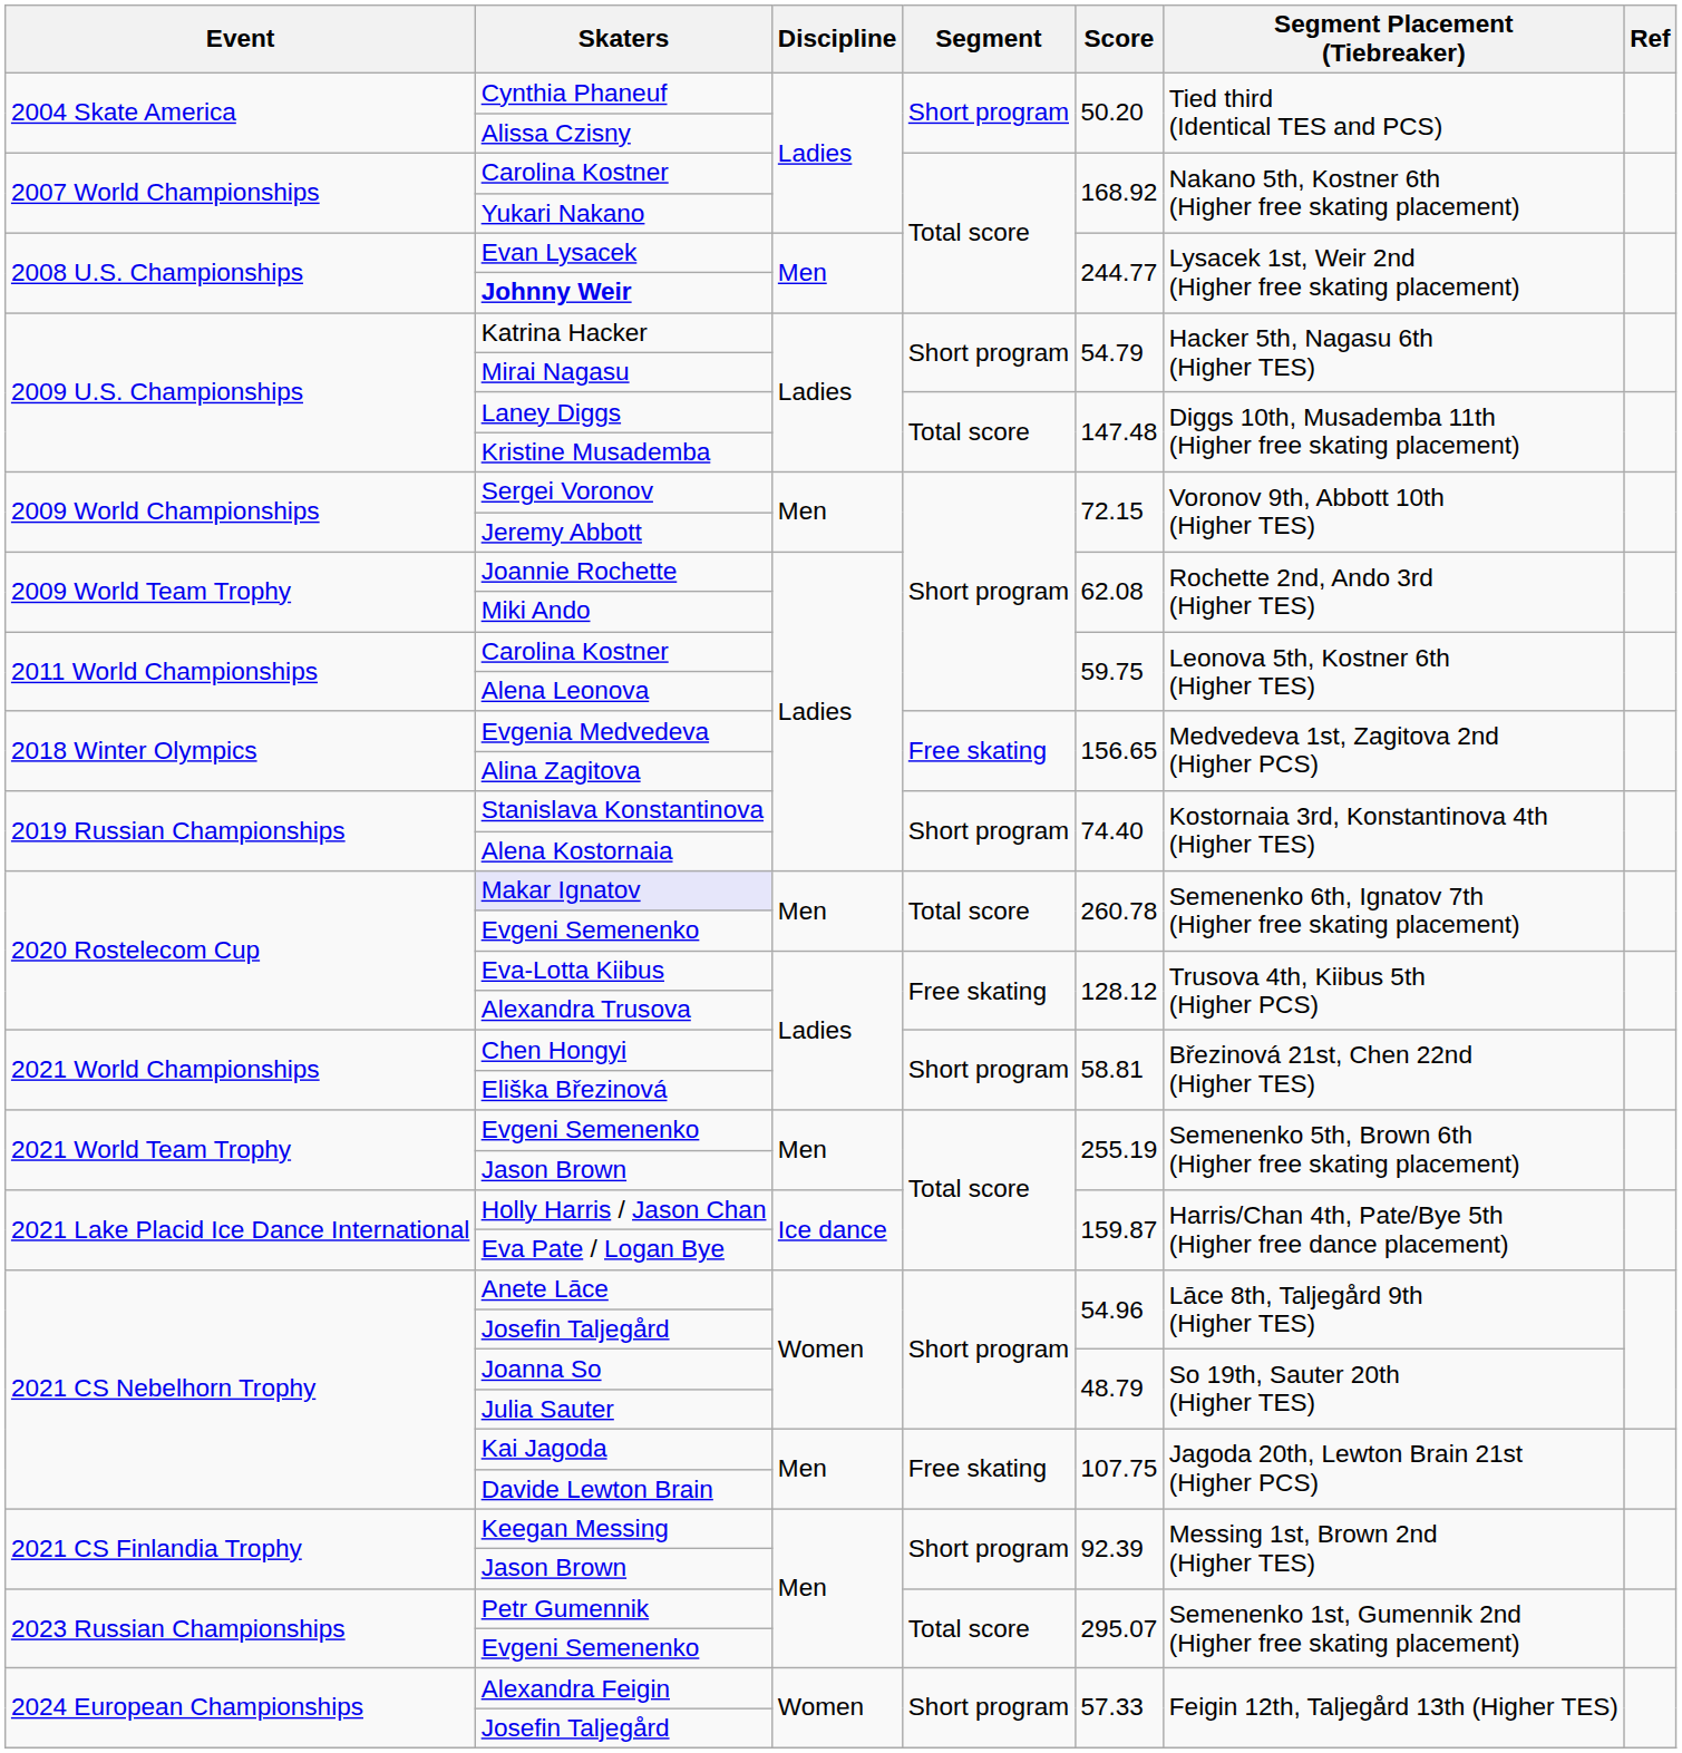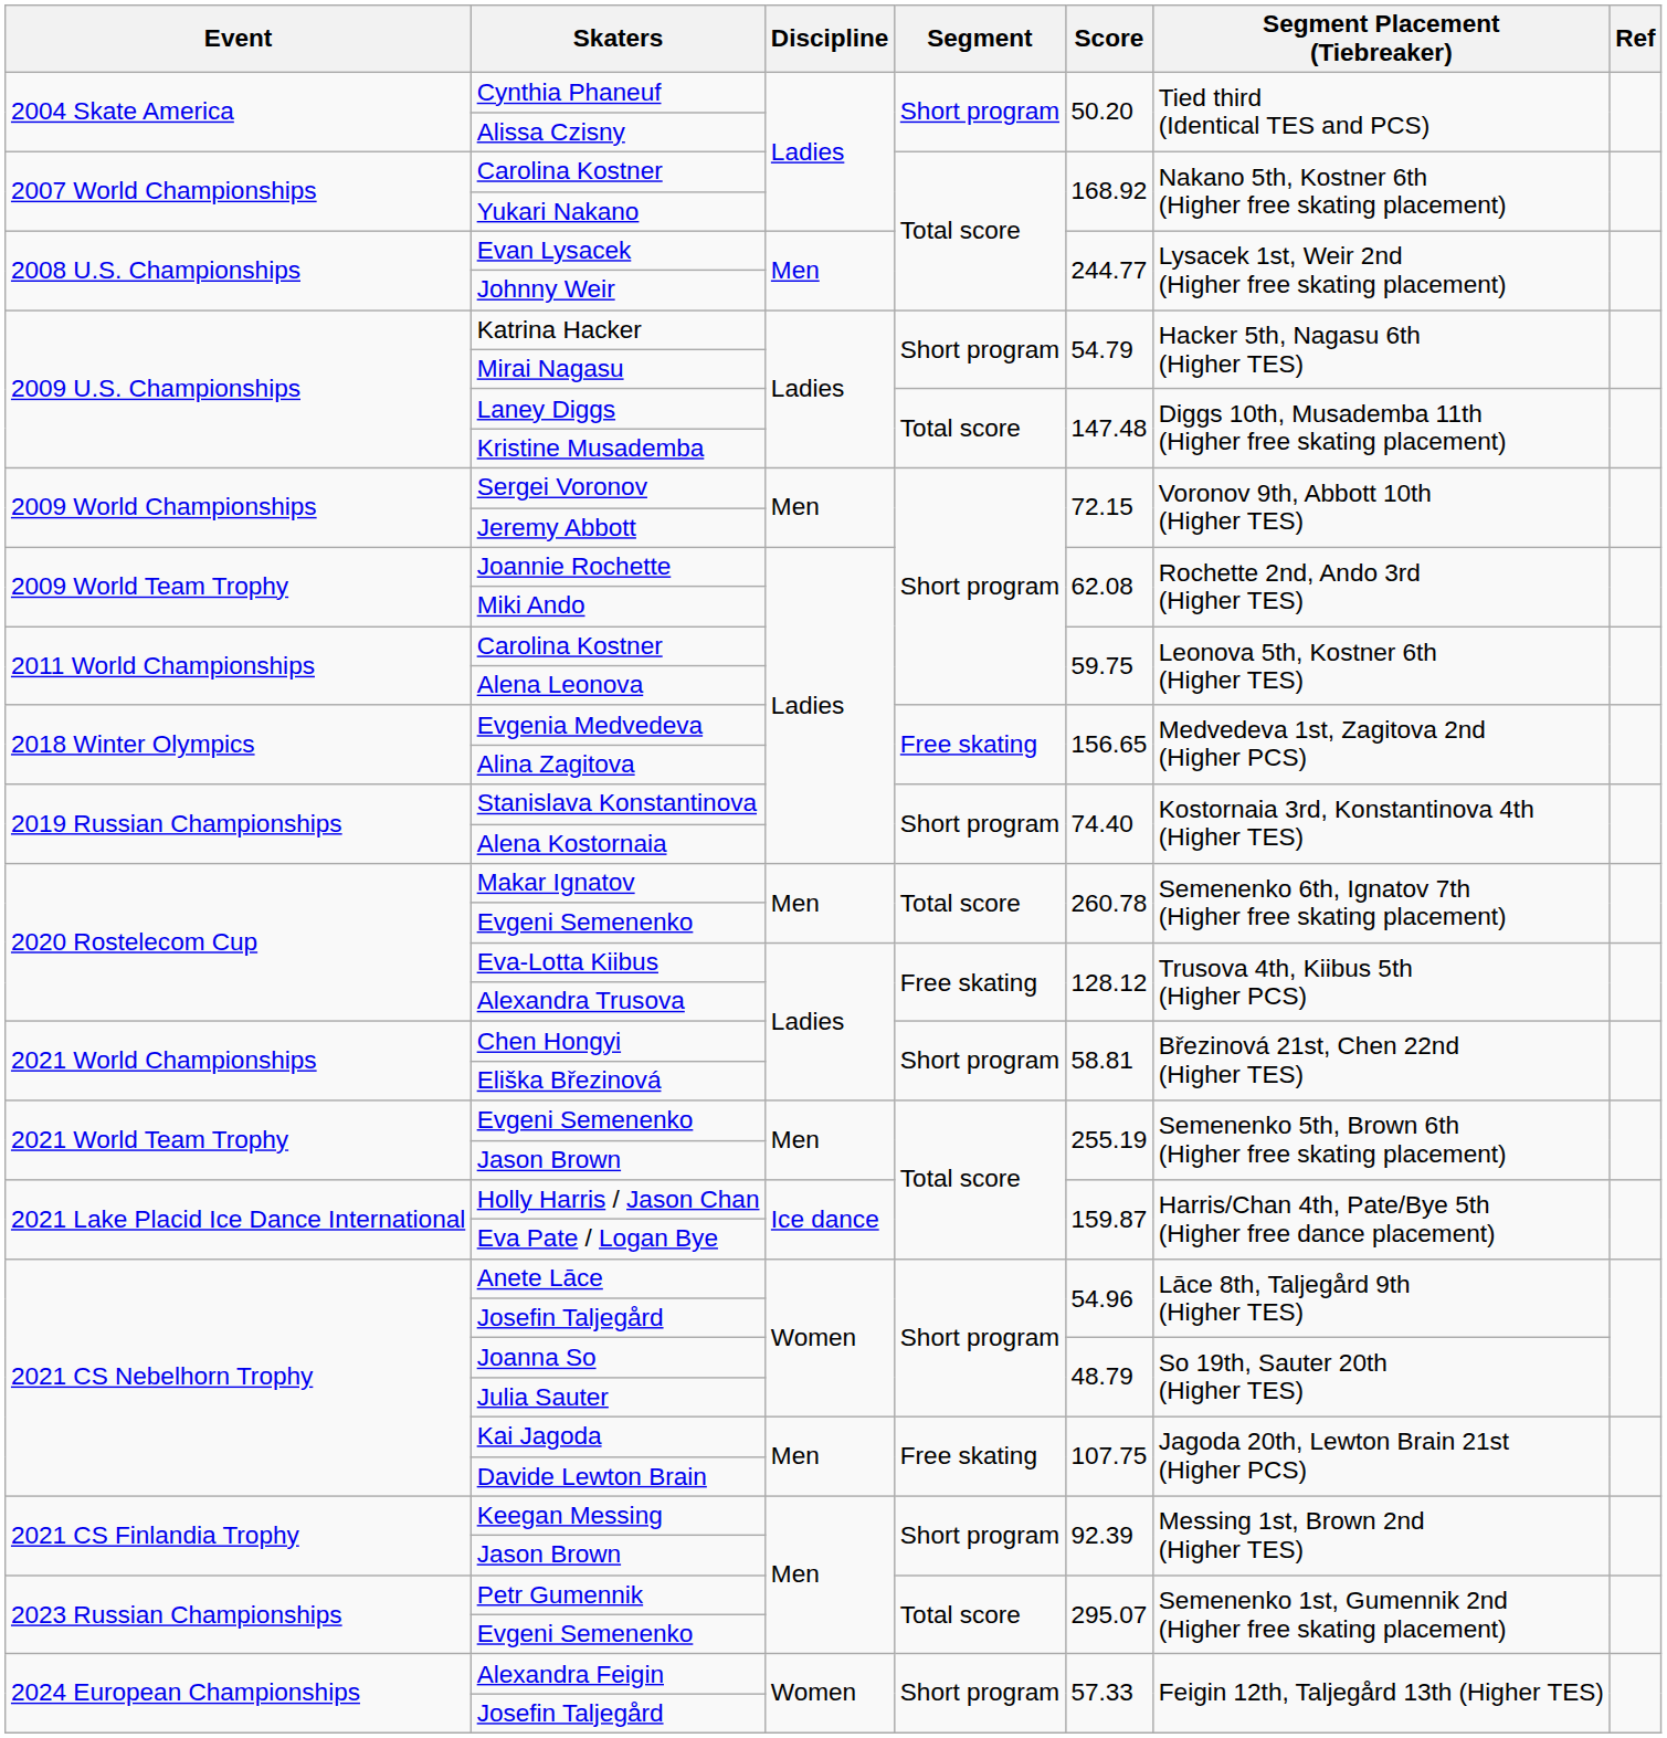Johnny Weir | Skaters: bold -> normal
Makar Ignatov | Skaters: lavender background -> no background
